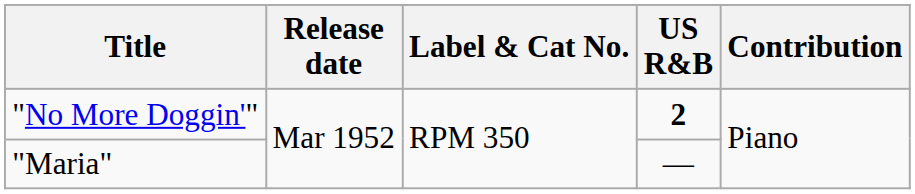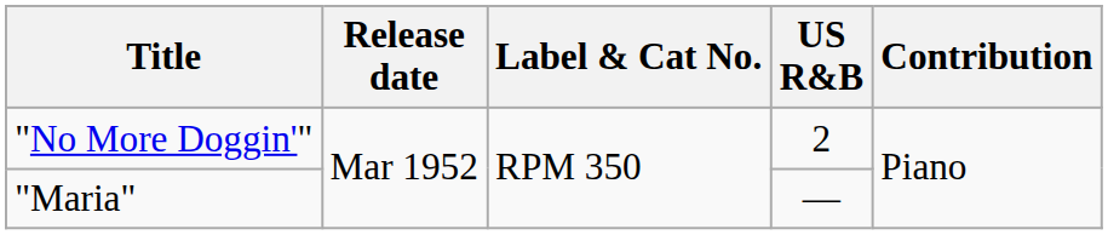"No More Doggin'" | US R&B: bold -> normal
